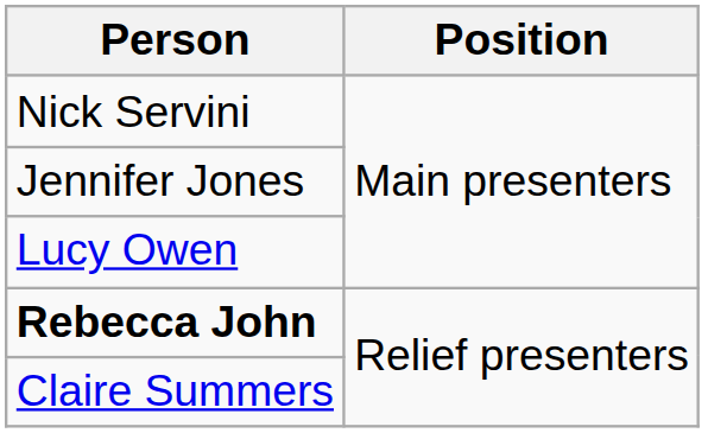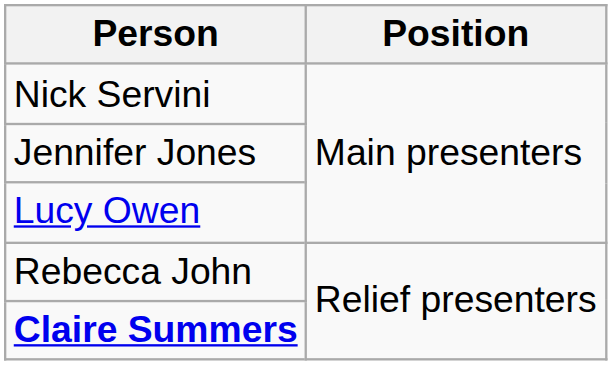Rebecca John | Person: bold -> normal
Claire Summers | Person: normal -> bold
